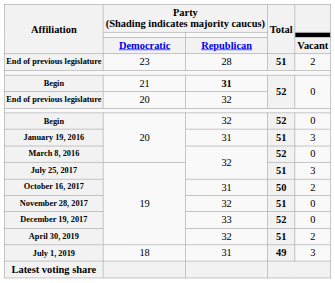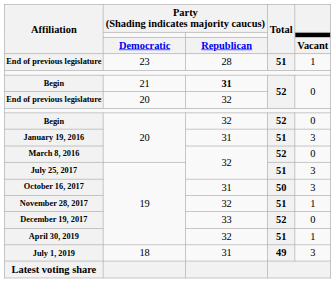End of previous legislature / 23 | column 5: 2 -> 1
October 16, 2017 | column 5: 2 -> 3
November 28, 2017 | column 5: 0 -> 1
April 30, 2019 | column 5: 2 -> 1
